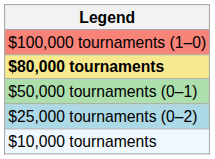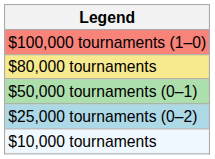row 3 | column 1: bold -> normal
